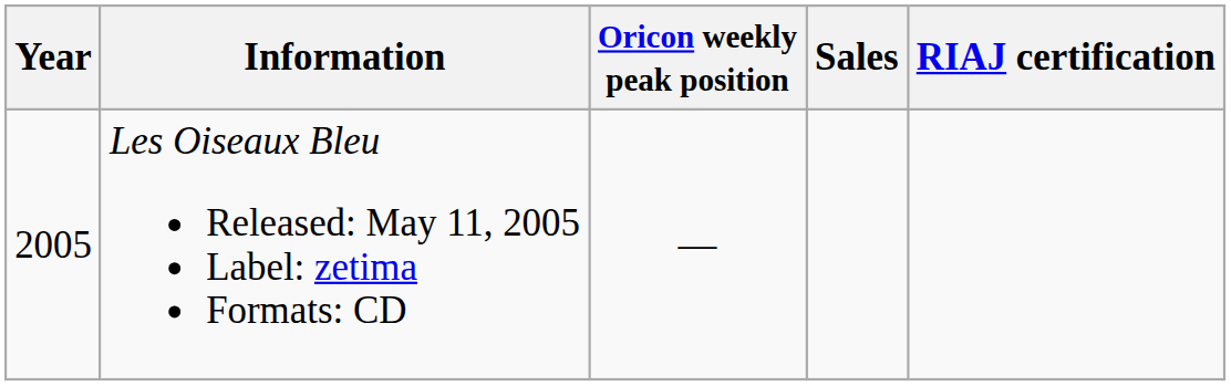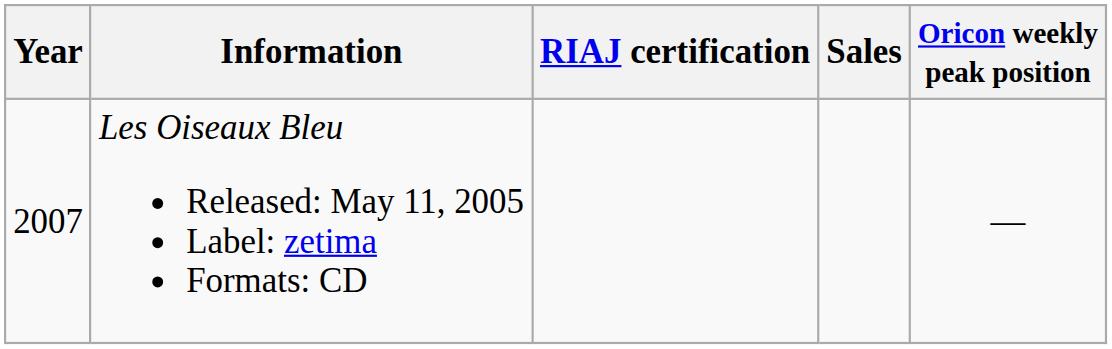columns swapped: Oricon weekly peak position <-> RIAJ certification
row 2 | Year: 2005 -> 2007
